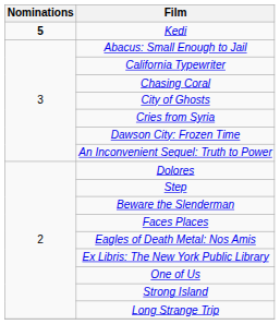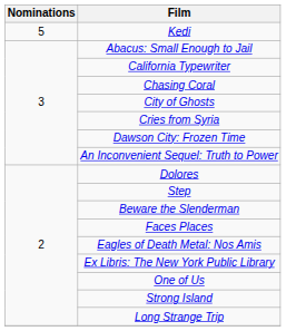Kedi | Nominations: bold -> normal
